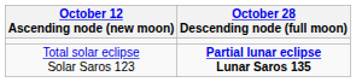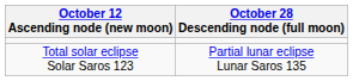row 3 | October 28 Descending node (full moon): bold -> normal
